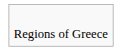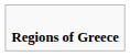row 1 | column 1: normal -> bold
